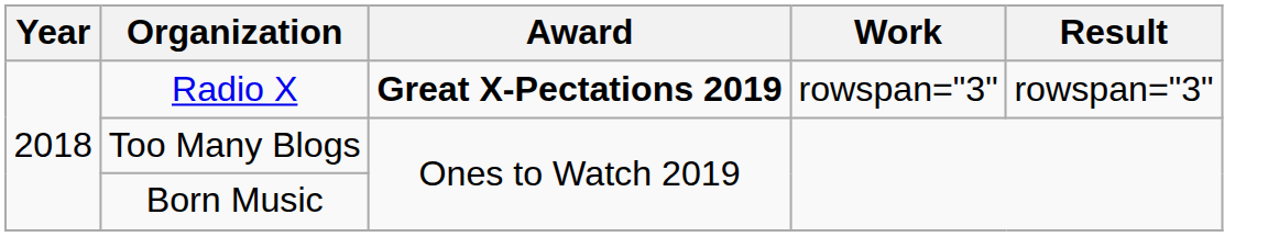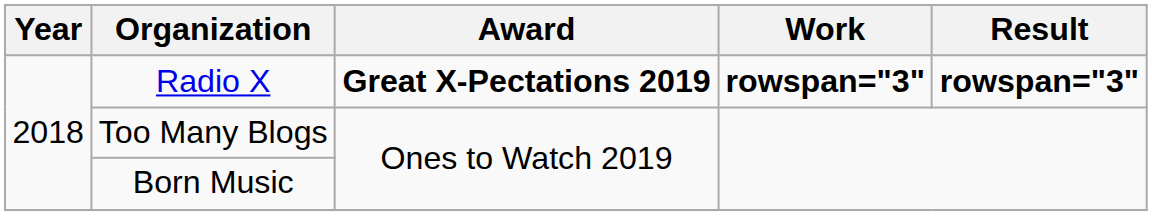Radio X | Work: normal -> bold
Radio X | Result: normal -> bold
